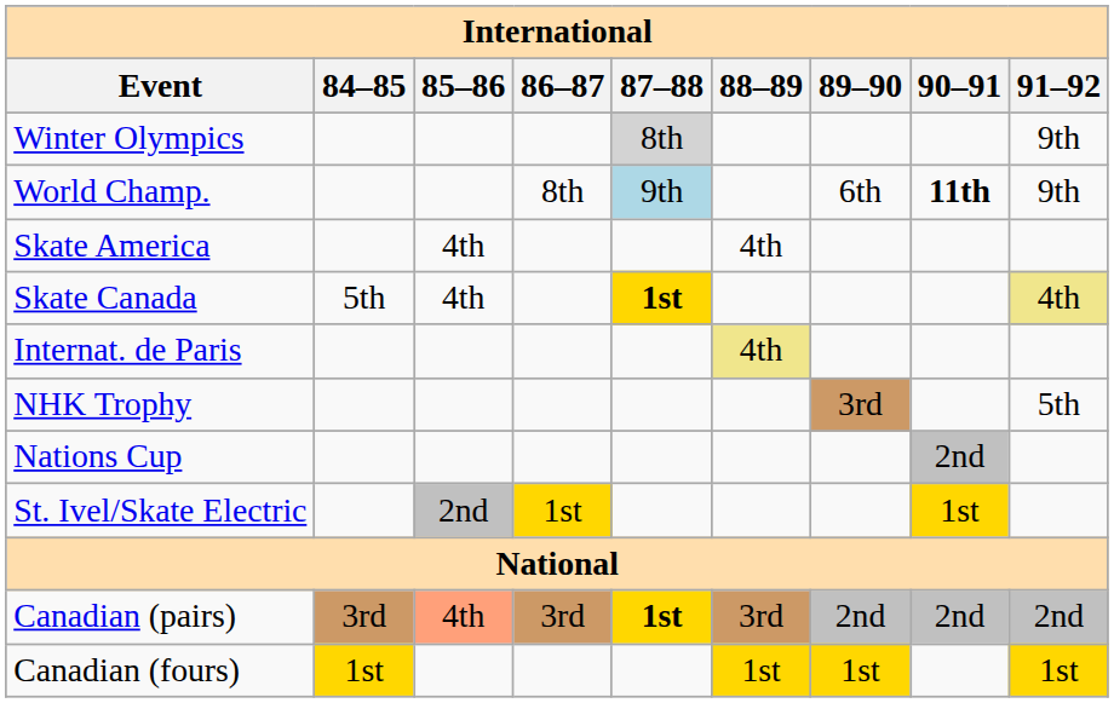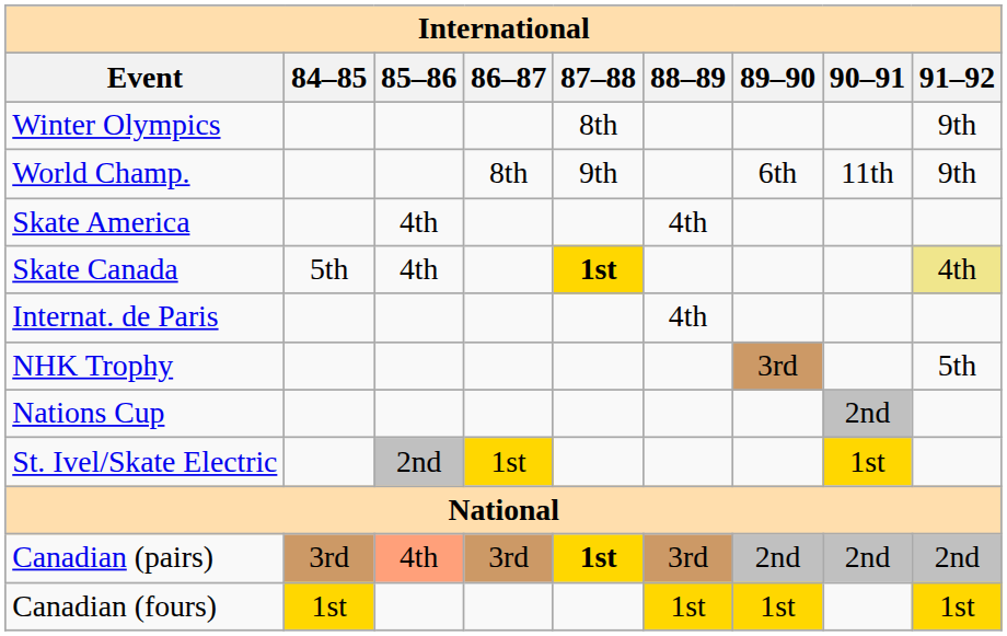Winter Olympics | 87–88: lightgrey background -> no background
World Champ. | 87–88: lightblue background -> no background
World Champ. | 90–91: bold -> normal
Internat. de Paris | 88–89: khaki background -> no background
